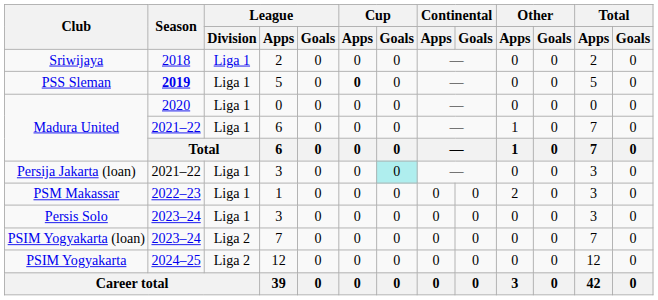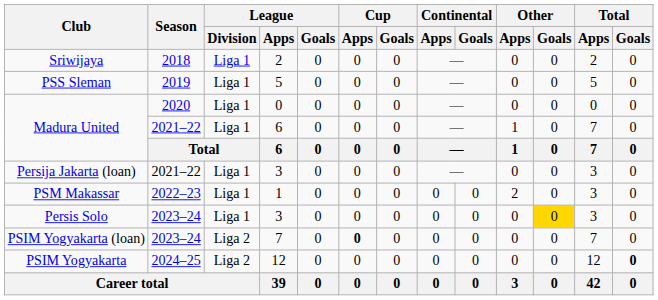PSS Sleman | Season: bold -> normal
PSS Sleman | Cup / Apps: bold -> normal
Persija Jakarta (loan) | Cup / Goals: paleturquoise background -> no background
Persis Solo | Other / Goals: no background -> gold background
PSIM Yogyakarta (loan) | Cup / Apps: normal -> bold
PSIM Yogyakarta | Total / Goals: normal -> bold
